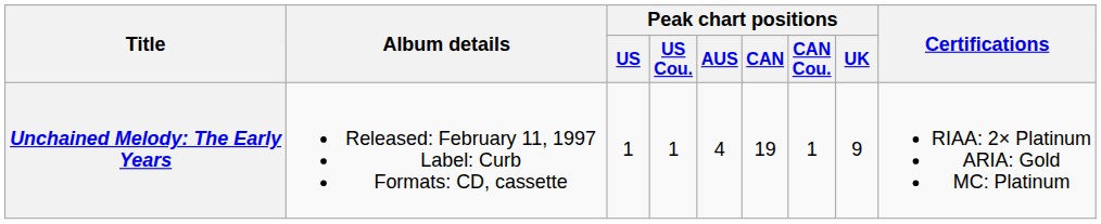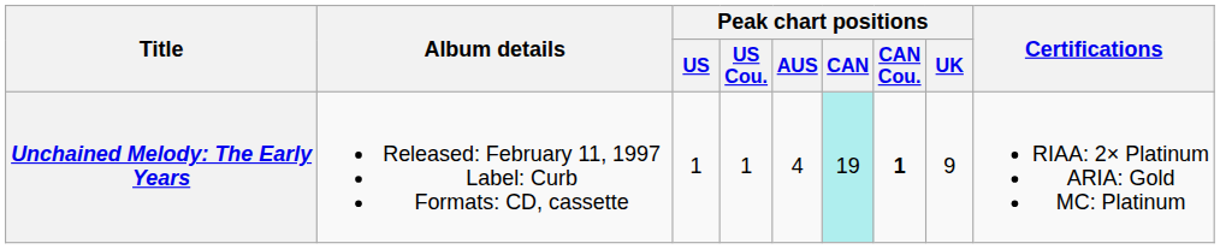Unchained Melody: The Early Years | Peak chart positions / CAN: no background -> paleturquoise background
Unchained Melody: The Early Years | Peak chart positions / CAN Cou.: normal -> bold
